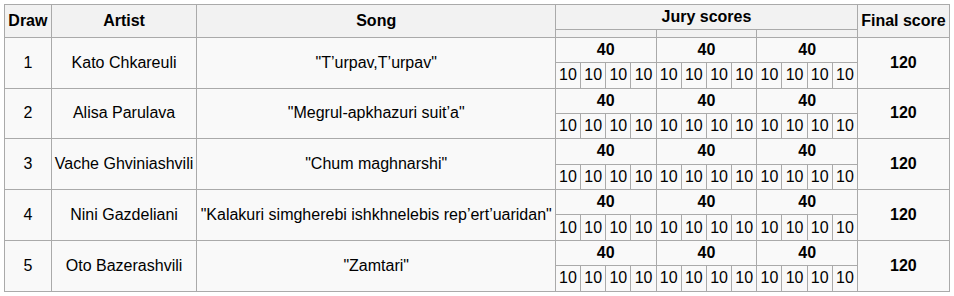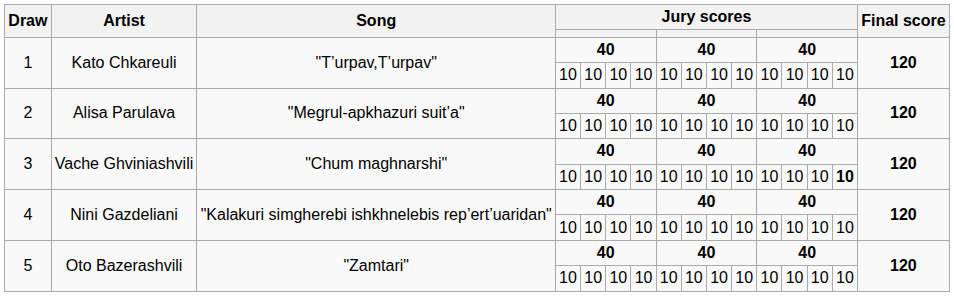3 / 10 | column 15: normal -> bold
